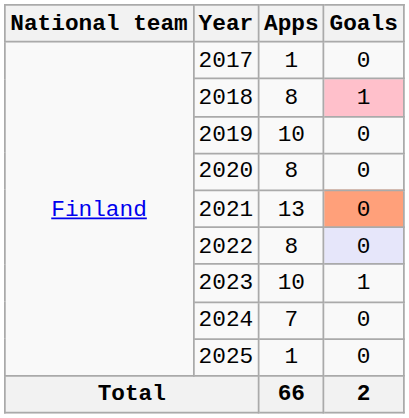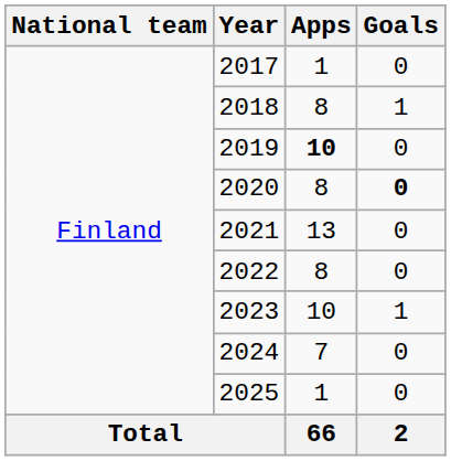2018 | Goals: pink background -> no background
2019 | Apps: normal -> bold
2020 | Goals: normal -> bold
2021 | Goals: lightsalmon background -> no background
2022 | Goals: lavender background -> no background
